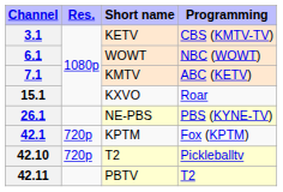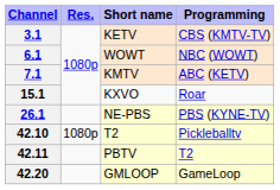- row: 42.1 | 720p | KPTM | Fox (KPTM)
42.10 | Res.: 720p -> 1080p
+ row: 42.20 | GMLOOP | GameLoop
